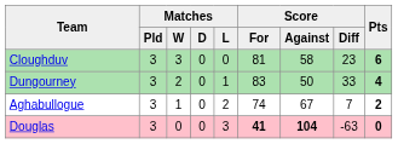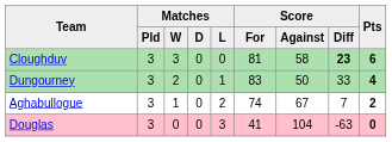Cloughduv | Score / Diff: normal -> bold
Douglas | Score / For: bold -> normal
Douglas | Score / Against: bold -> normal
